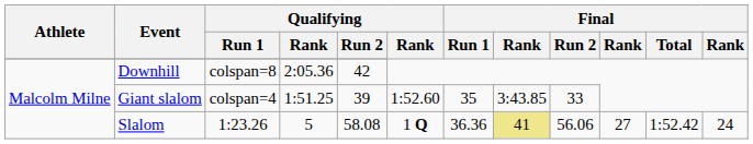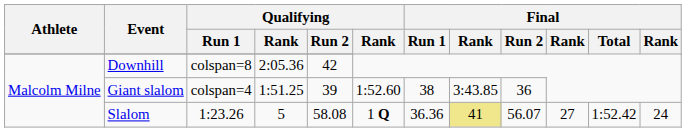Giant slalom | Final / Run 1: 35 -> 38
Giant slalom | Final / Run 2: 33 -> 36
Slalom | Final / Run 2: 56.06 -> 56.07
